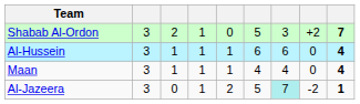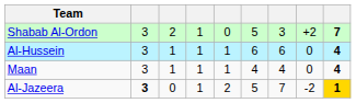Al-Jazeera | column 2: normal -> bold
Al-Jazeera | column 7: paleturquoise background -> no background
Al-Jazeera | column 9: no background -> gold background
